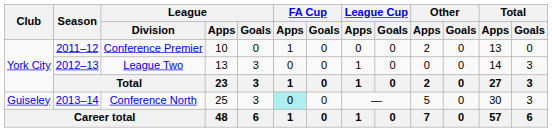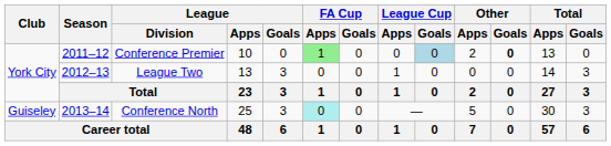Conference Premier | FA Cup / Apps: no background -> lightgreen background
Conference Premier | League Cup / Goals: no background -> lightblue background
Conference Premier | Other / Goals: normal -> bold
